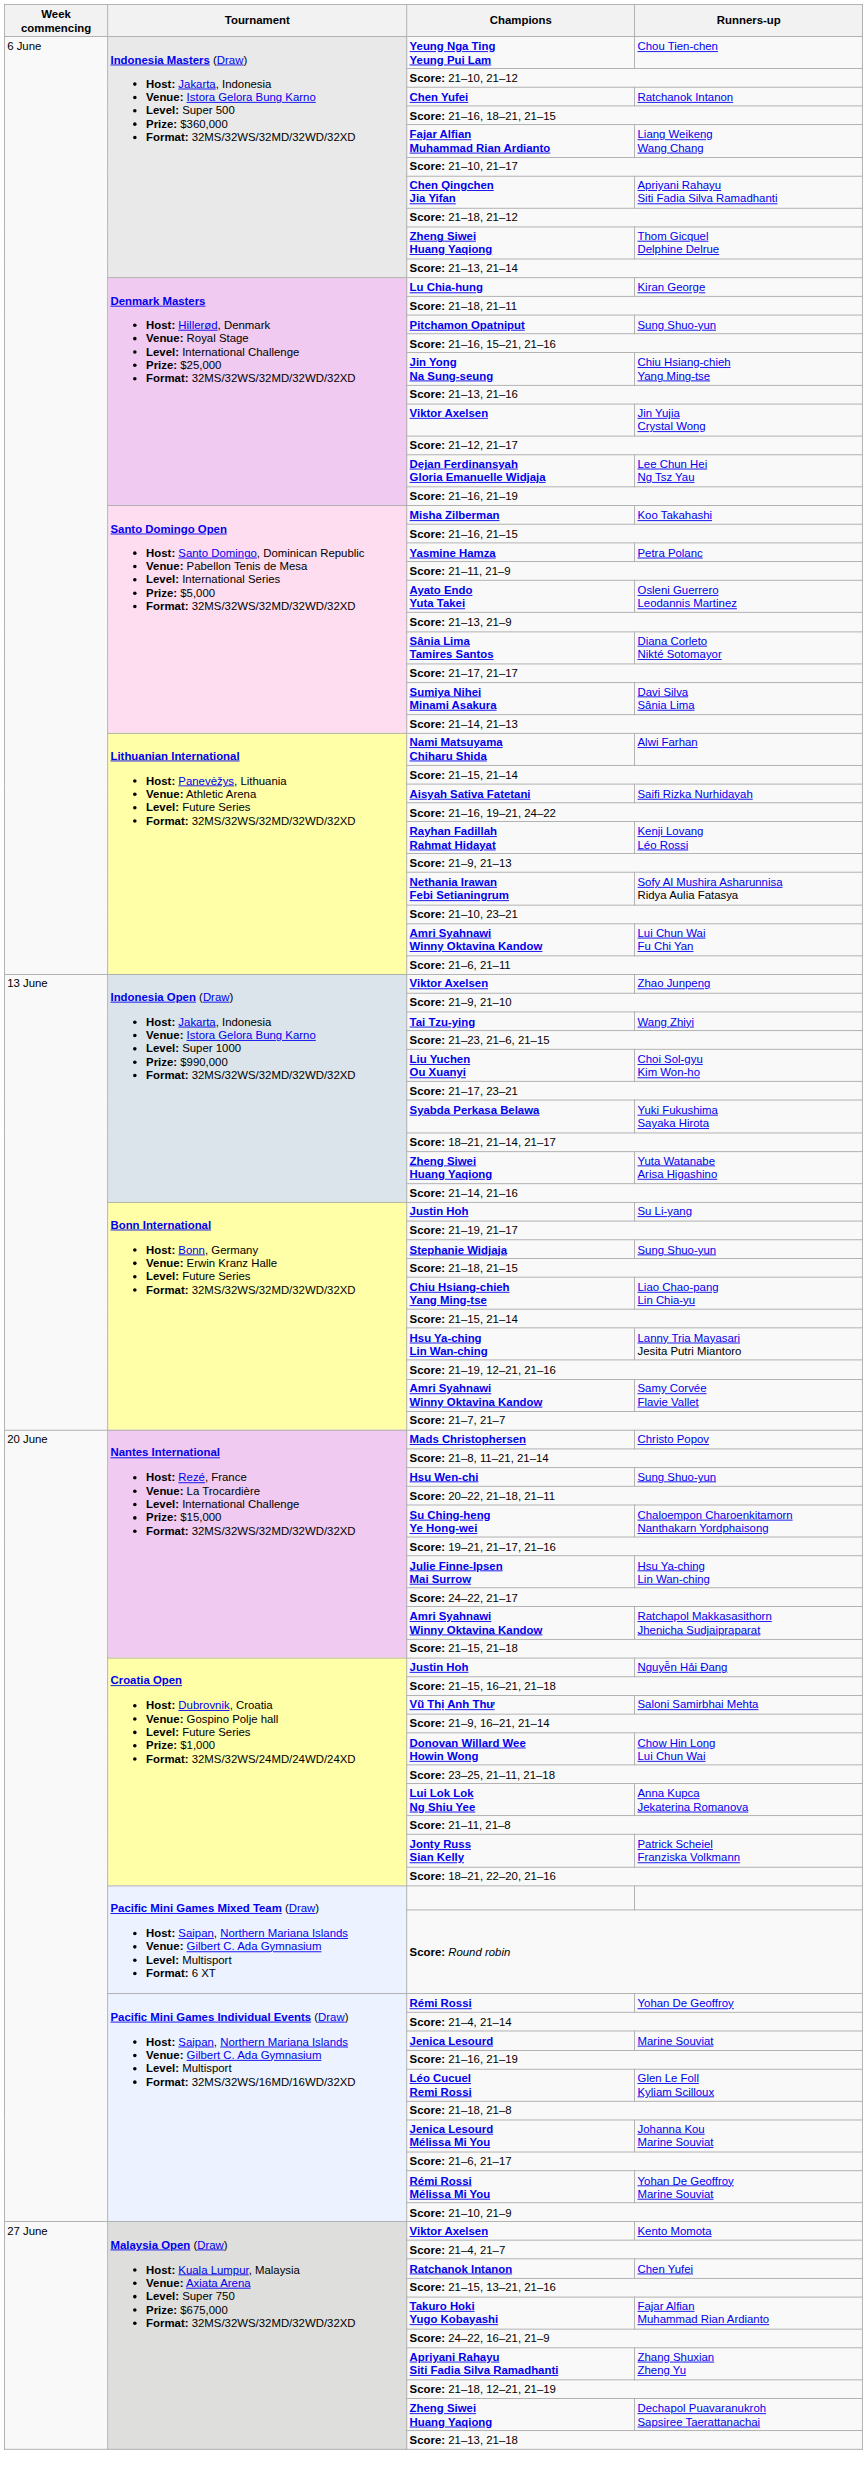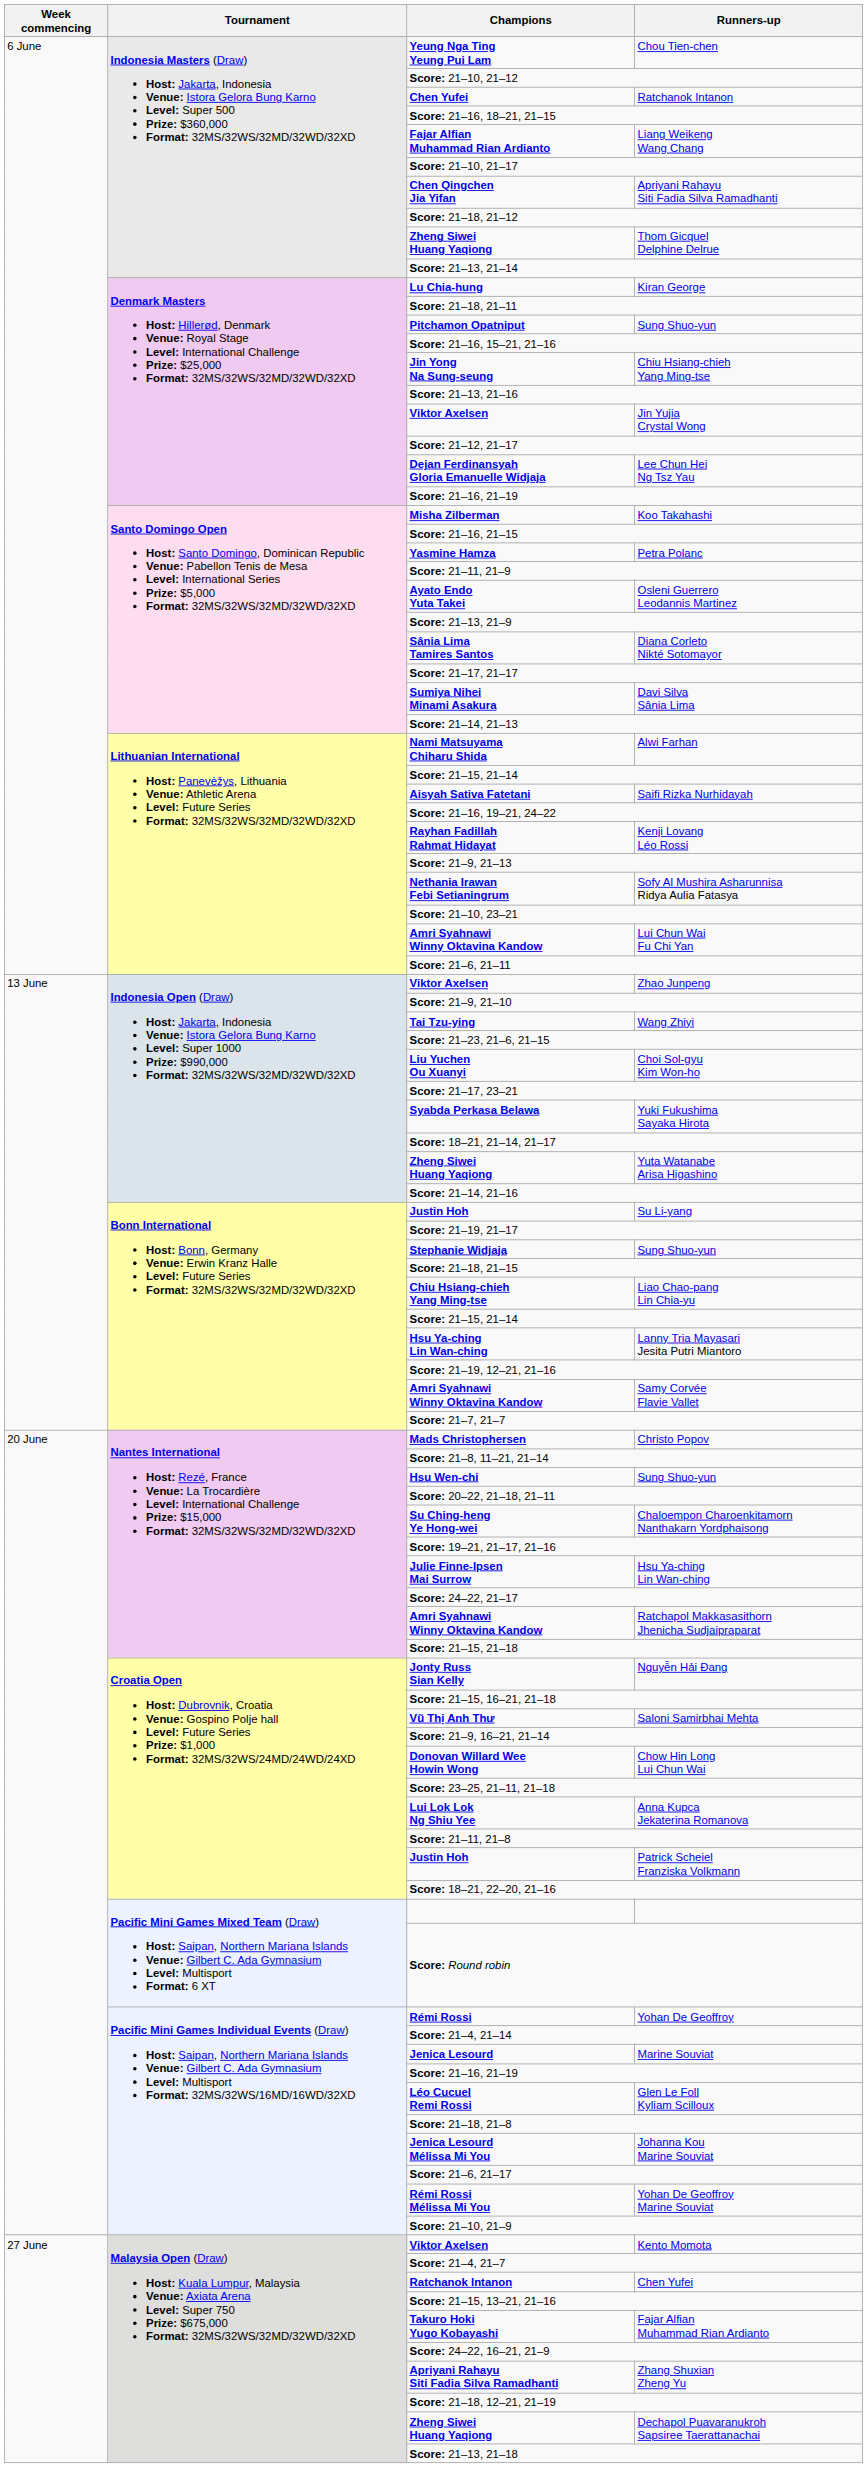Nguyễn Hải Đang | Champions: Justin Hoh -> Jonty Russ Sian Kelly
Patrick Scheiel Franziska Volkmann | Champions: Jonty Russ Sian Kelly -> Justin Hoh
